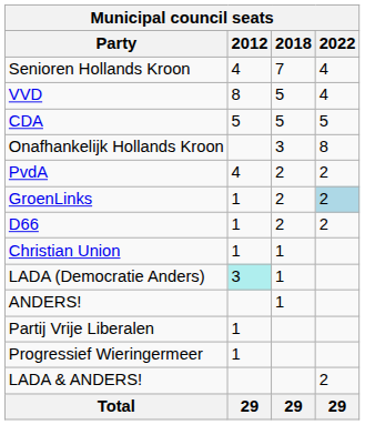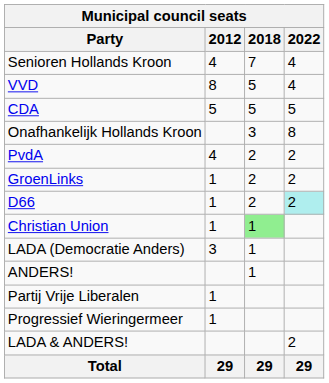GroenLinks | 2022: lightblue background -> no background
D66 | 2022: no background -> paleturquoise background
Christian Union | 2018: no background -> lightgreen background
LADA (Democratie Anders) | 2012: paleturquoise background -> no background
